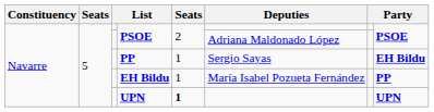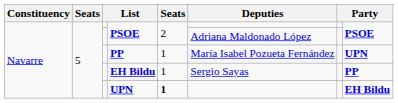row 4 | Deputies: Sergio Sayas -> María Isabel Pozueta Fernández
row 4 | column 8: EH Bildu -> UPN
row 5 | Deputies: María Isabel Pozueta Fernández -> Sergio Sayas
row 6 | column 8: UPN -> EH Bildu
